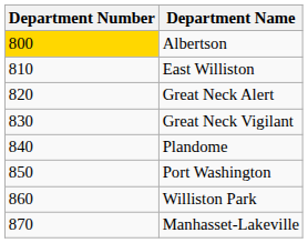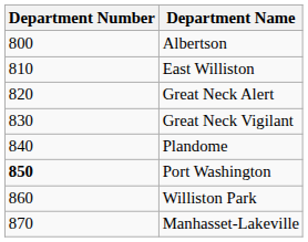Albertson | Department Number: gold background -> no background
Port Washington | Department Number: normal -> bold
